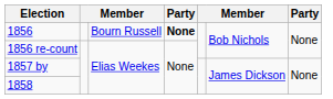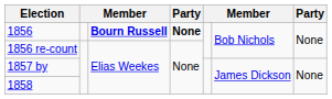1856 | column 3: normal -> bold
